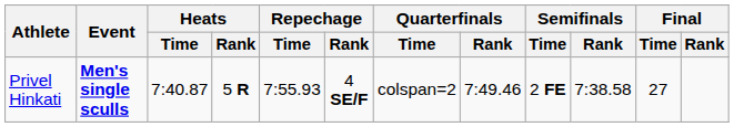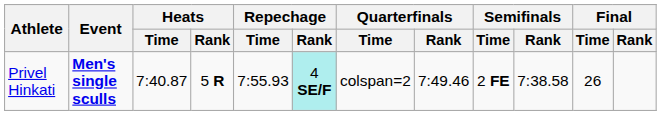Privel Hinkati | Repechage / Rank: no background -> paleturquoise background
Privel Hinkati | Final / Time: 27 -> 26
